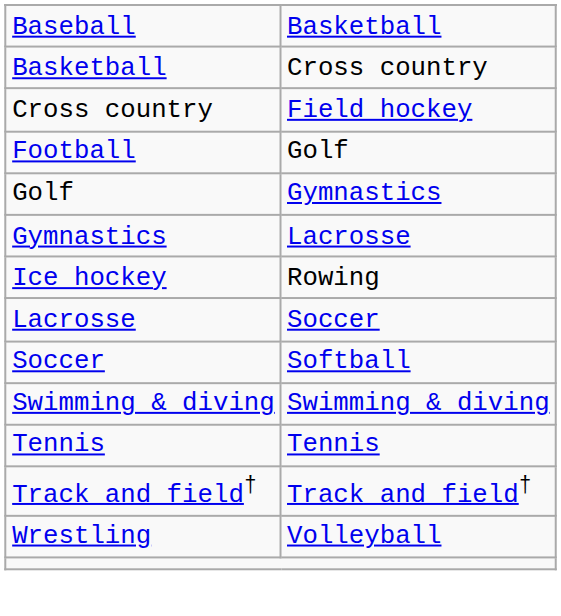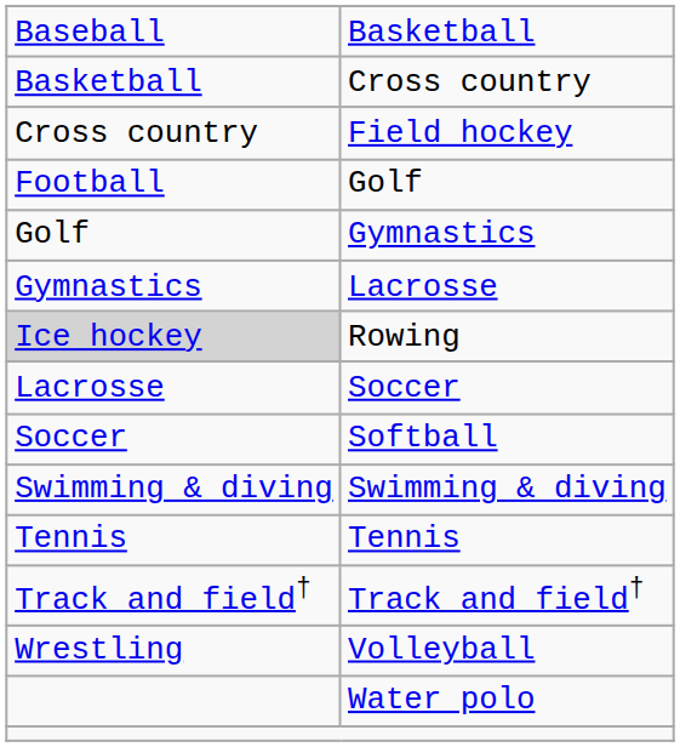Rowing | column 1: no background -> lightgrey background
+ row: Water polo
